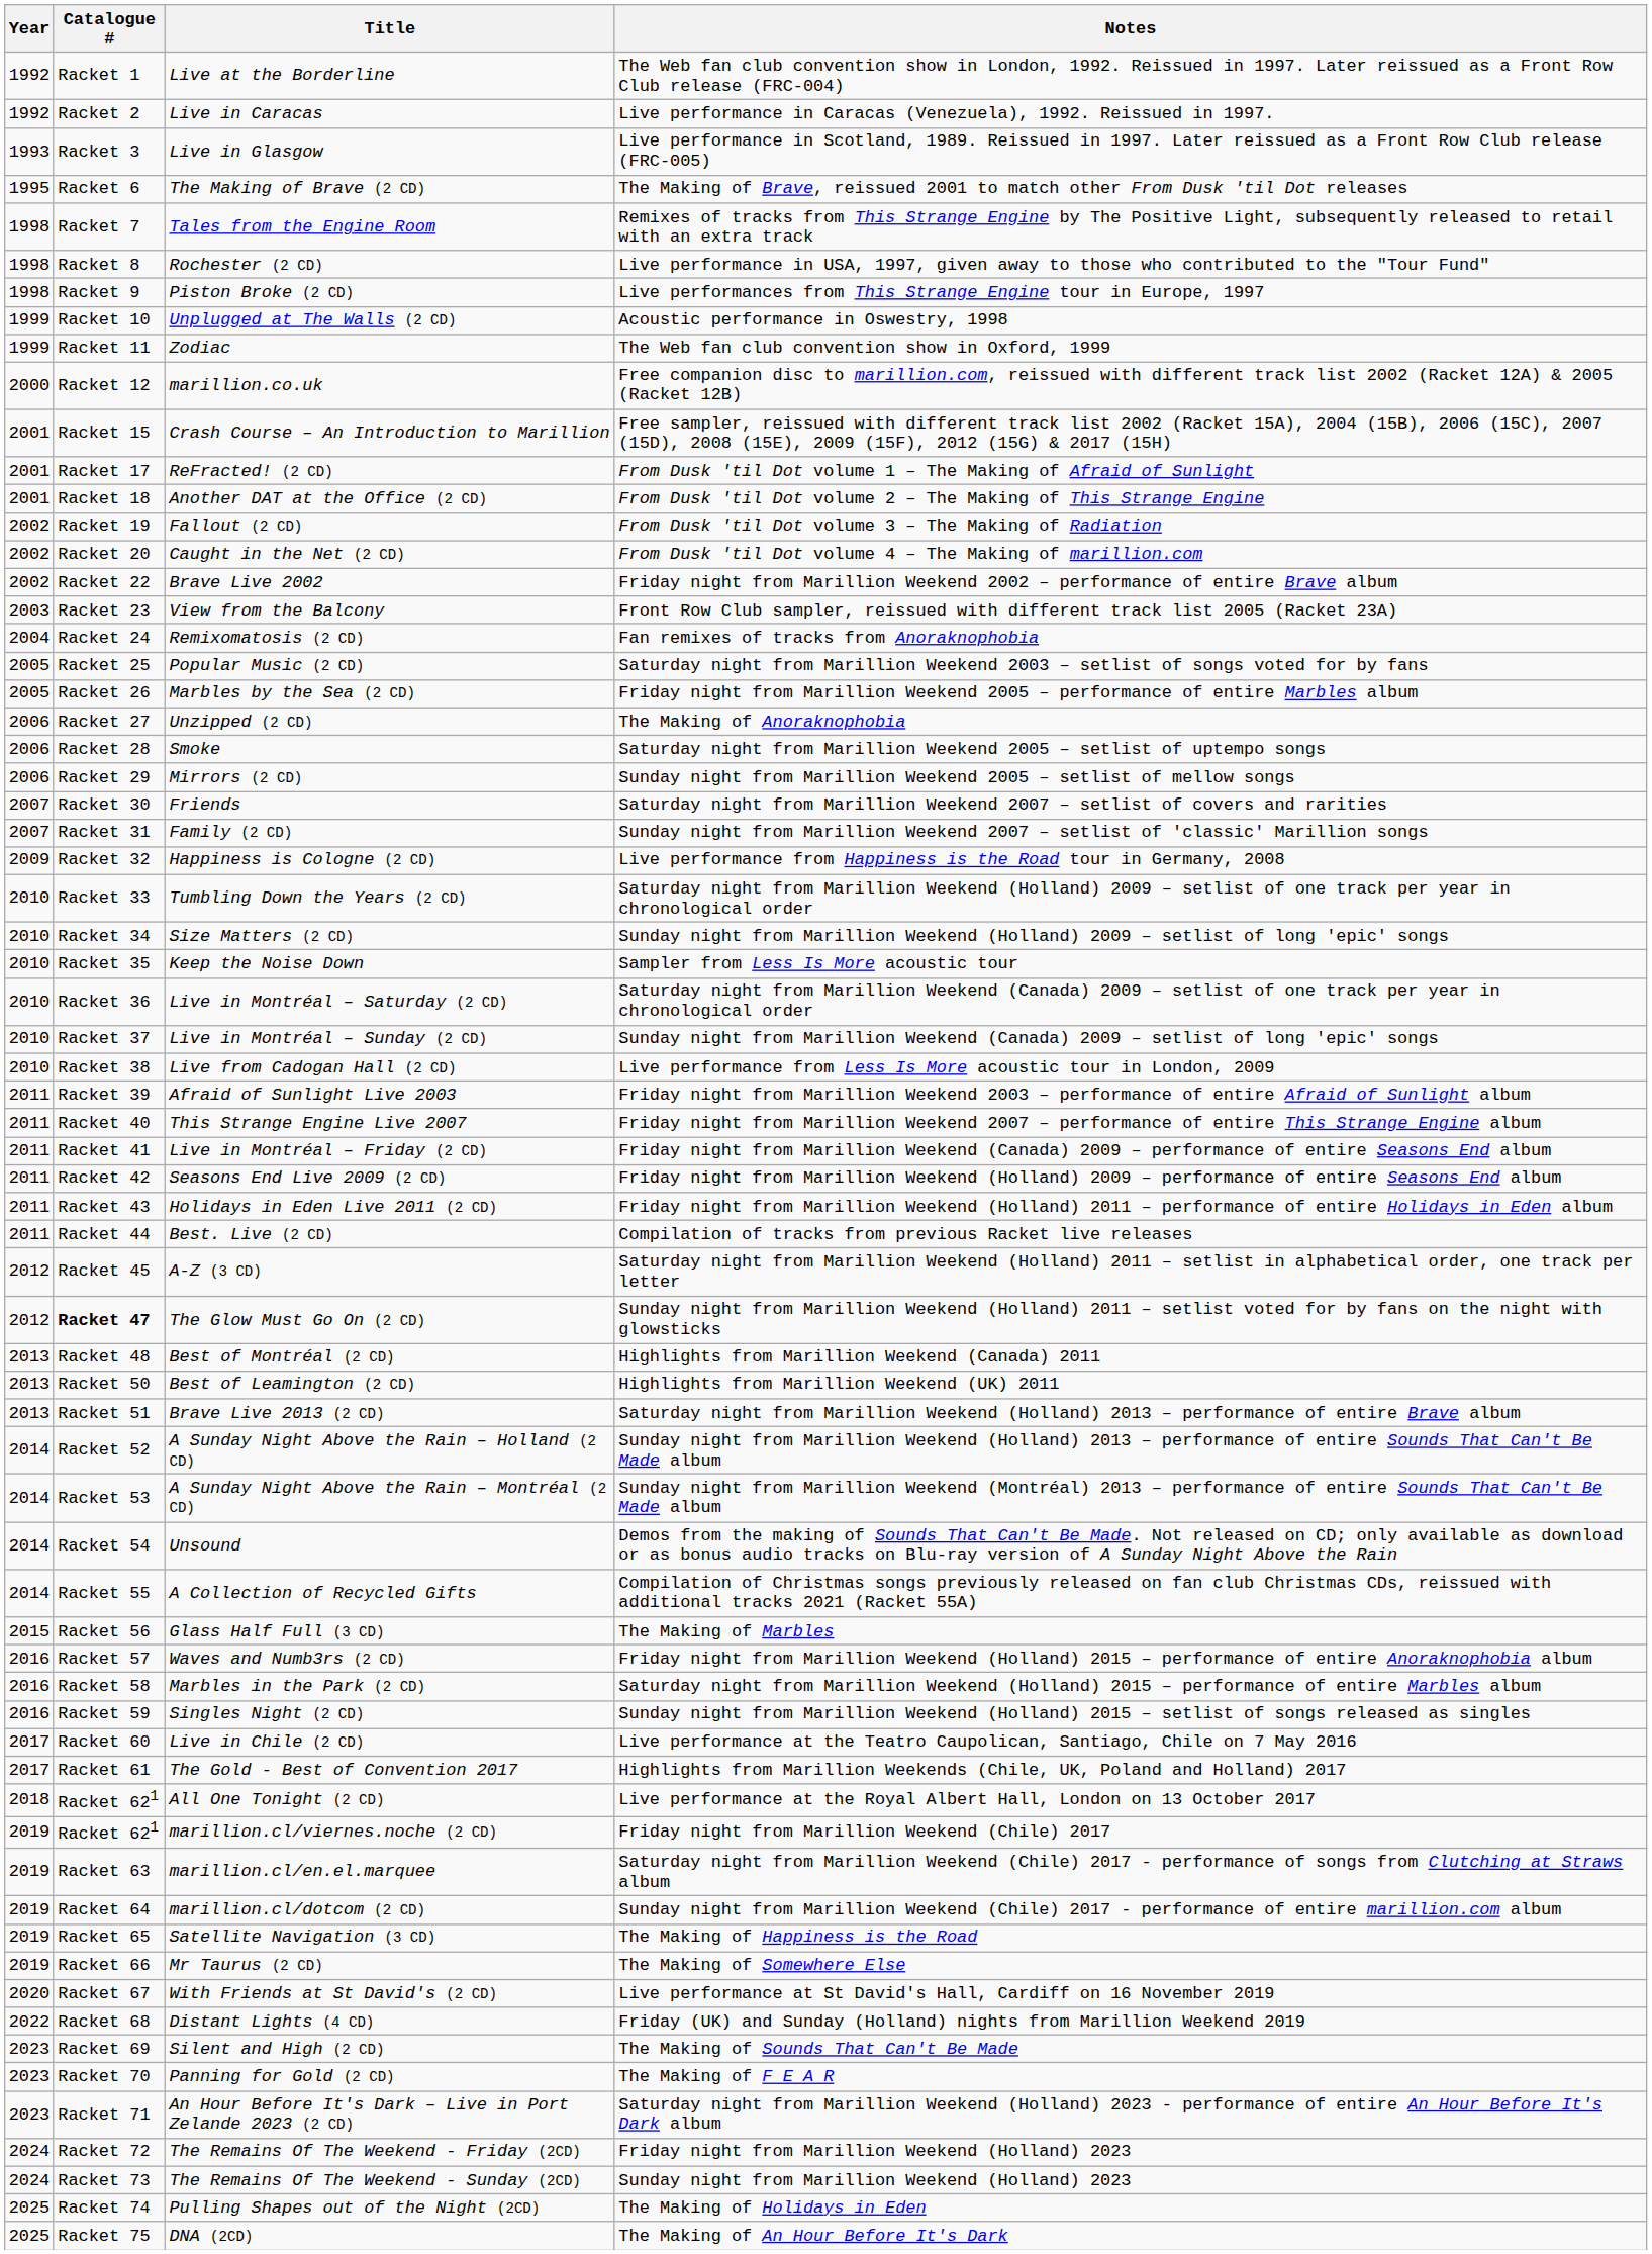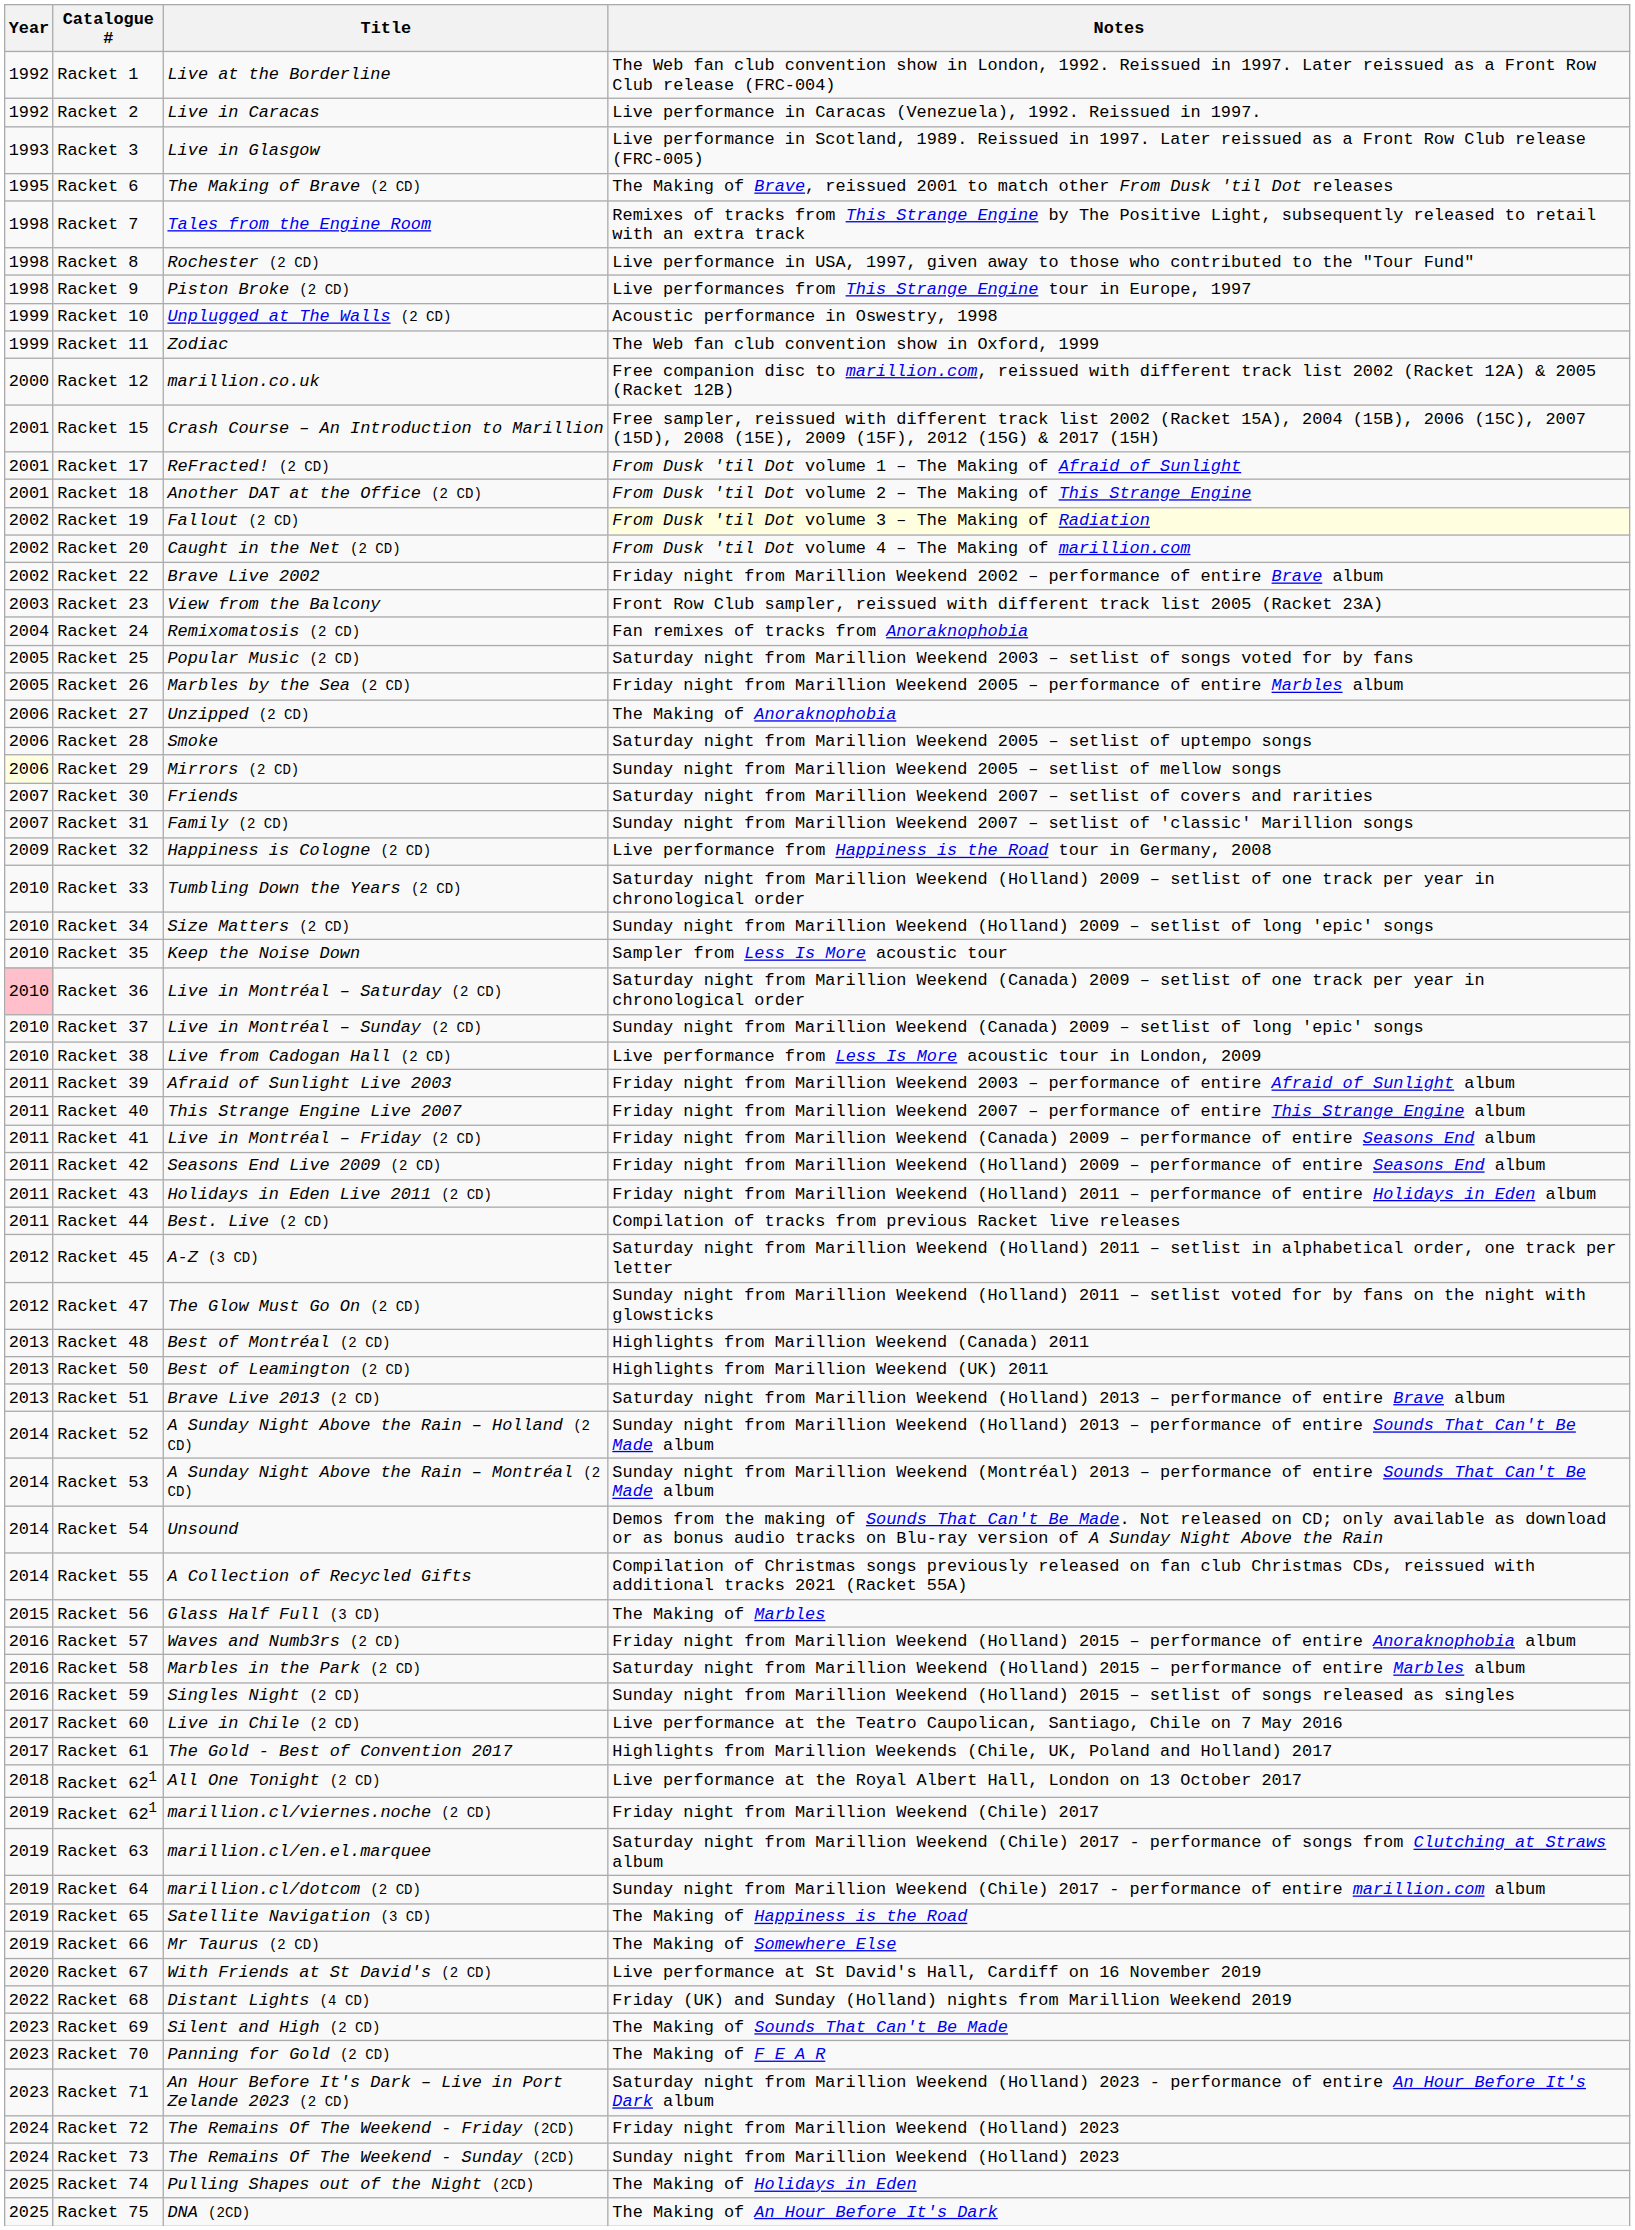Fallout (2 CD) | Notes: no background -> lightyellow background
Mirrors (2 CD) | Year: no background -> lightyellow background
Live in Montréal – Saturday (2 CD) | Year: no background -> pink background
The Glow Must Go On (2 CD) | Catalogue #: bold -> normal
